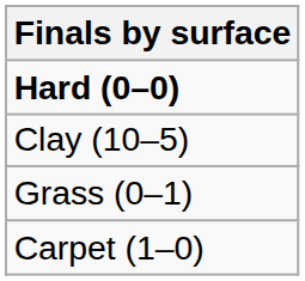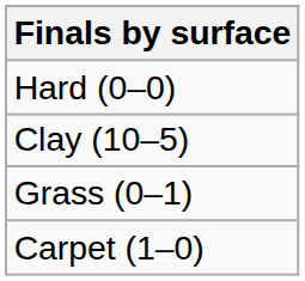row 2 | column 1: bold -> normal
